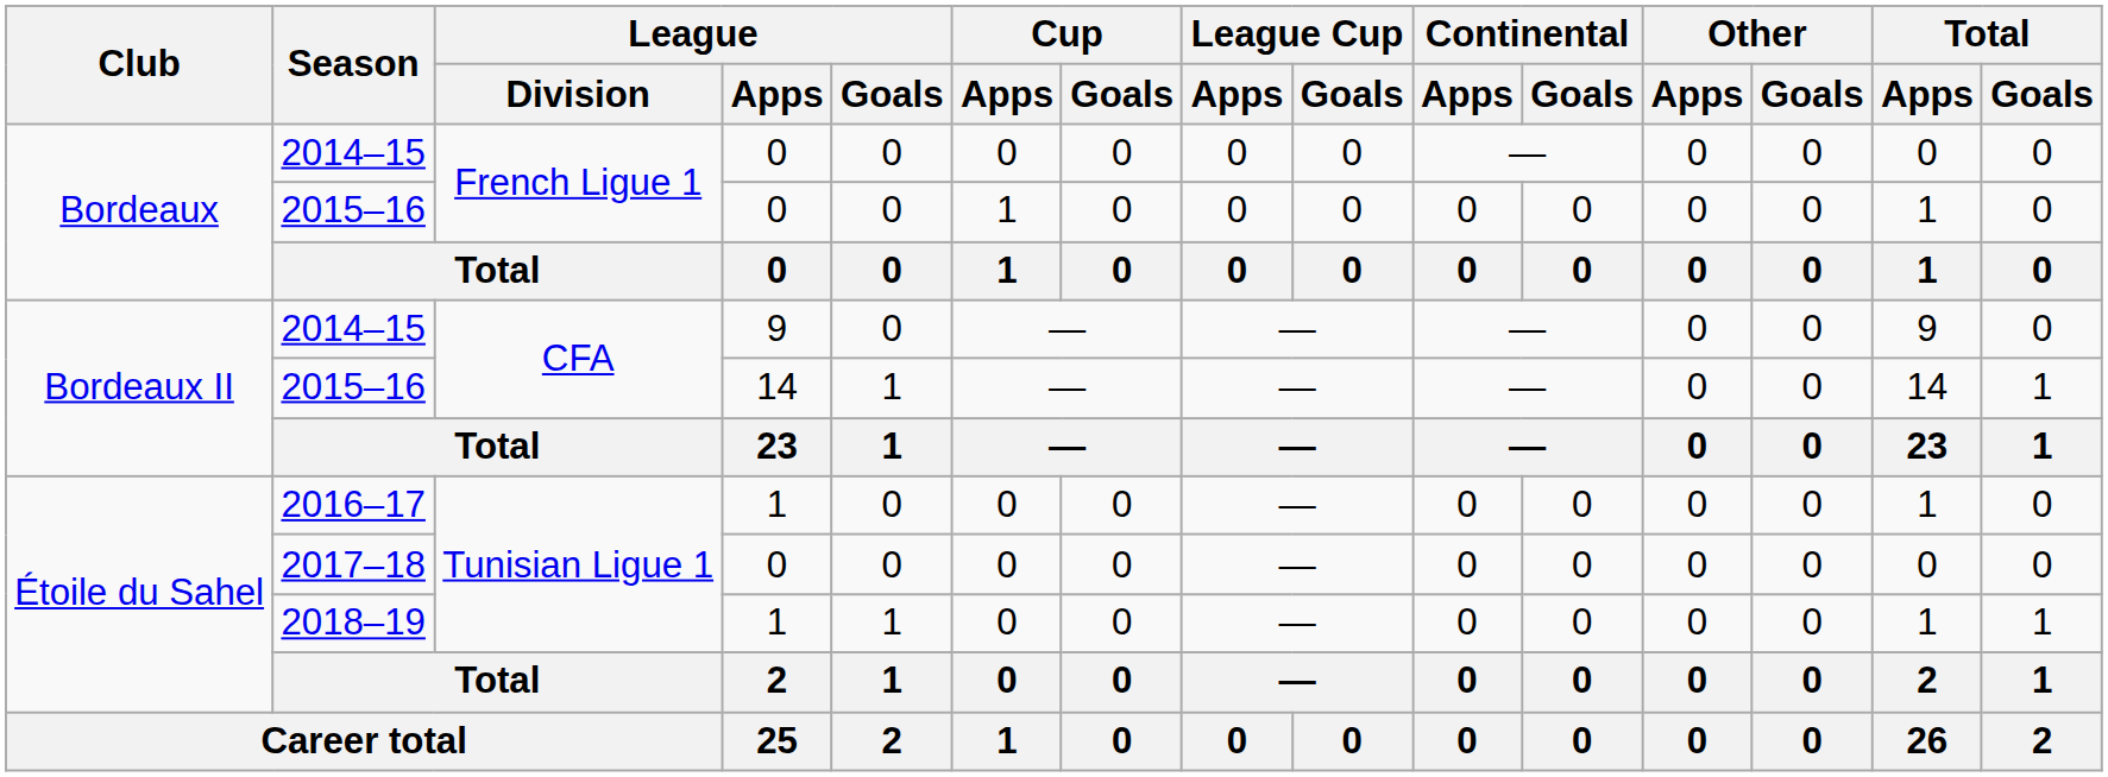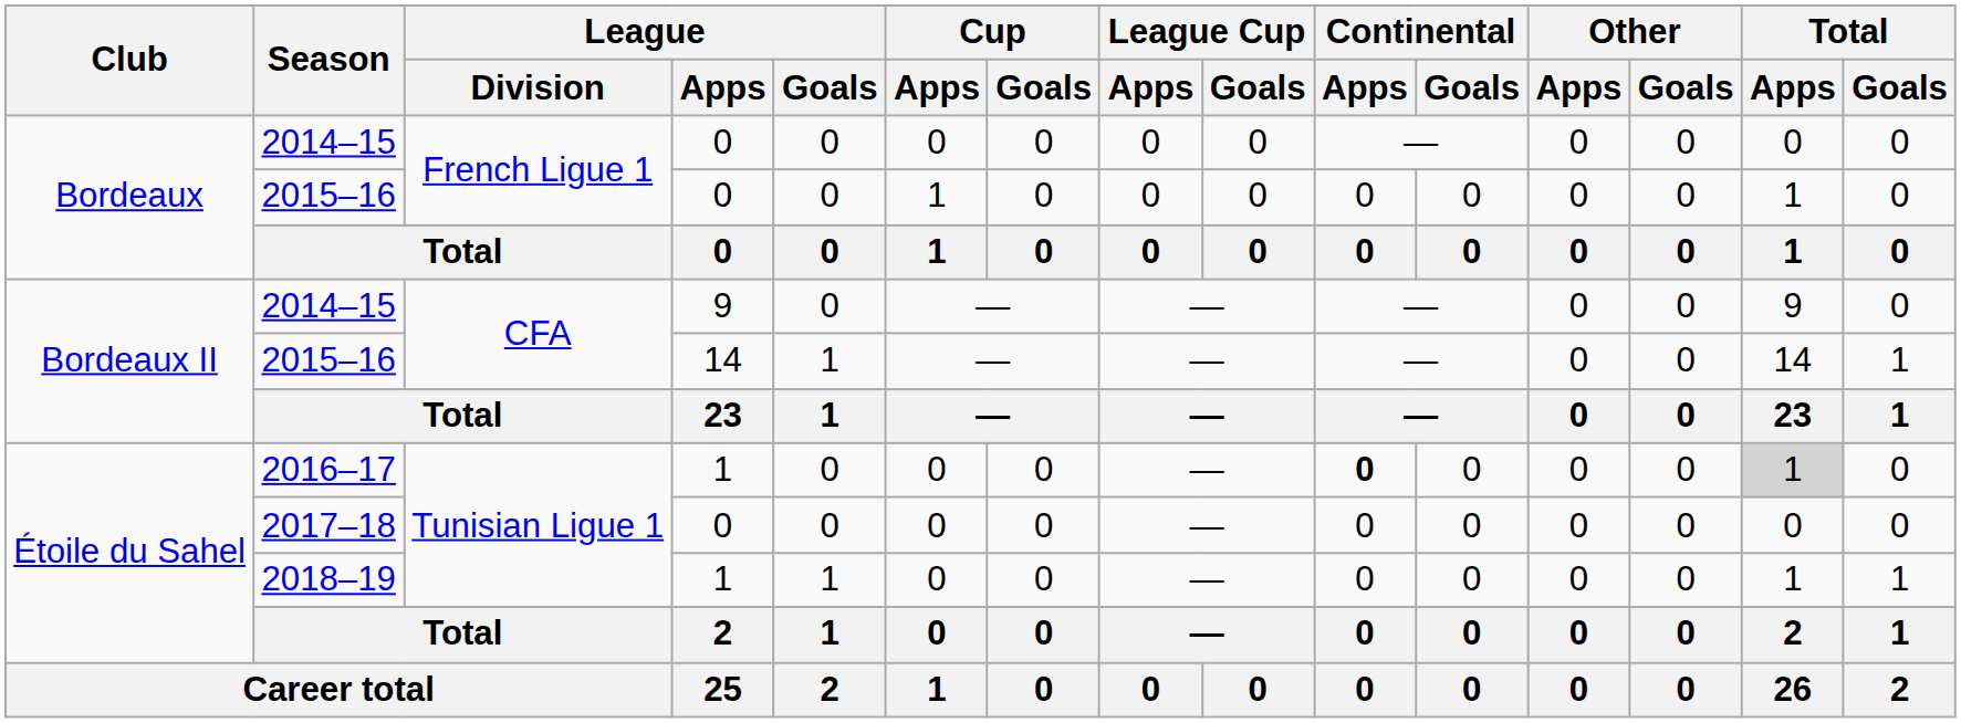2016–17 | Continental / Apps: normal -> bold
2016–17 | Total / Apps: no background -> lightgrey background
